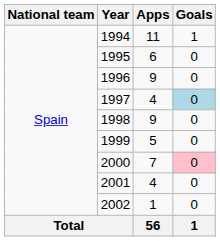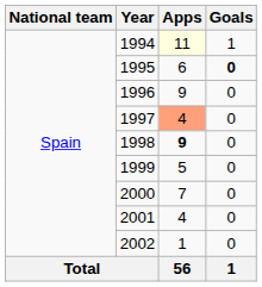1994 | Apps: no background -> lightyellow background
1995 | Goals: normal -> bold
1997 | Apps: no background -> lightsalmon background
1997 | Goals: lightblue background -> no background
1998 | Apps: normal -> bold
2000 | Goals: pink background -> no background
